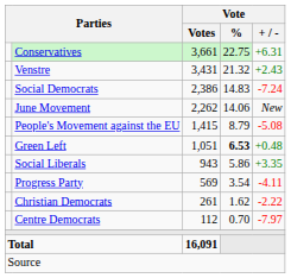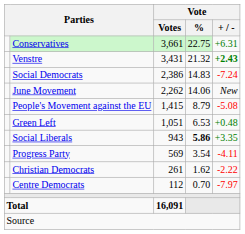Venstre | Vote / + / -: normal -> bold
Green Left | Vote / %: bold -> normal
Social Liberals | Vote / %: normal -> bold
